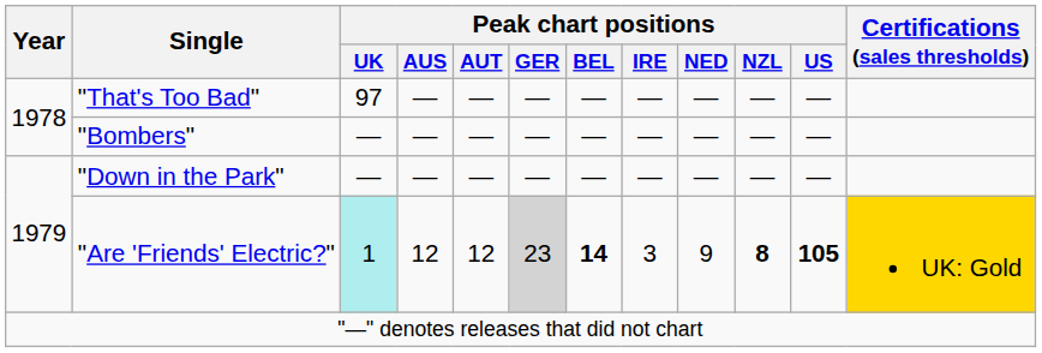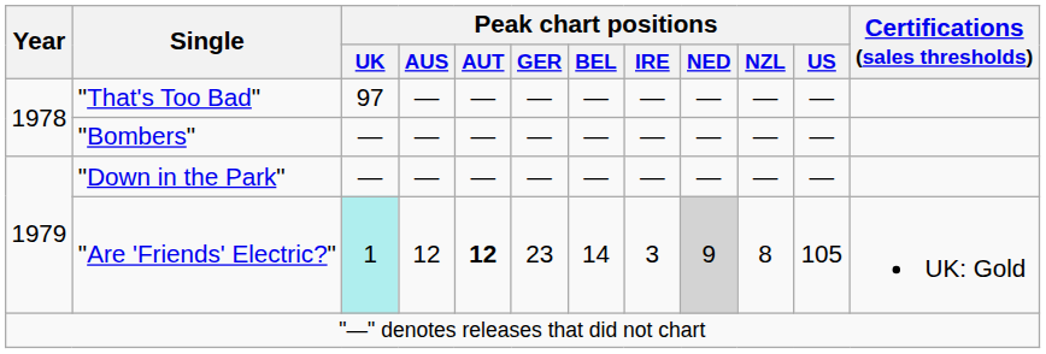"Are 'Friends' Electric?" | Peak chart positions / AUT: normal -> bold
"Are 'Friends' Electric?" | Peak chart positions / GER: lightgrey background -> no background
"Are 'Friends' Electric?" | Peak chart positions / BEL: bold -> normal
"Are 'Friends' Electric?" | Peak chart positions / NED: no background -> lightgrey background
"Are 'Friends' Electric?" | Peak chart positions / NZL: bold -> normal
"Are 'Friends' Electric?" | Peak chart positions / US: bold -> normal
"Are 'Friends' Electric?" | Certifications (sales thresholds): gold background -> no background
